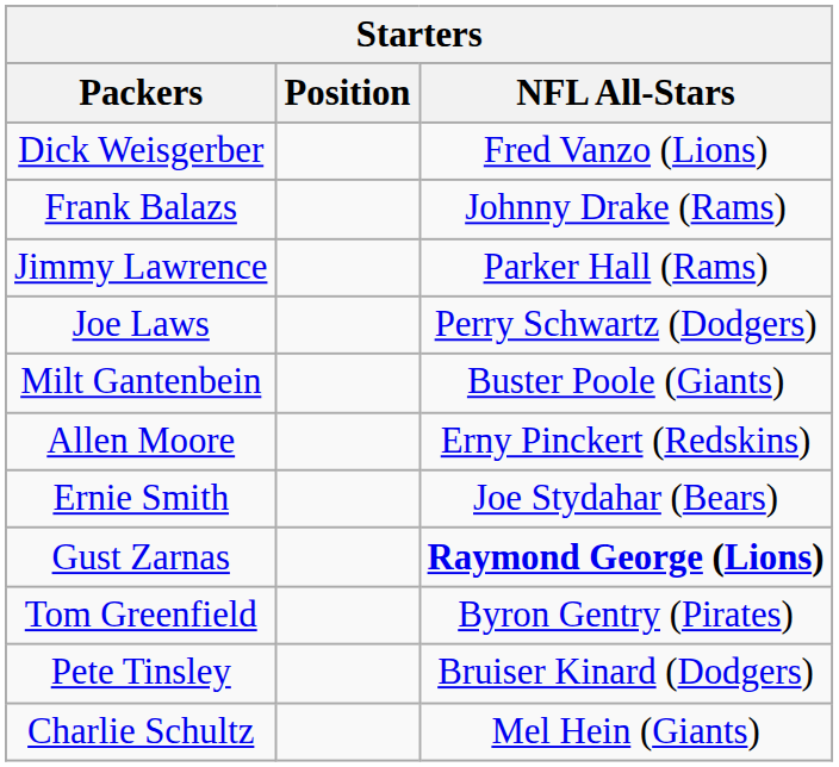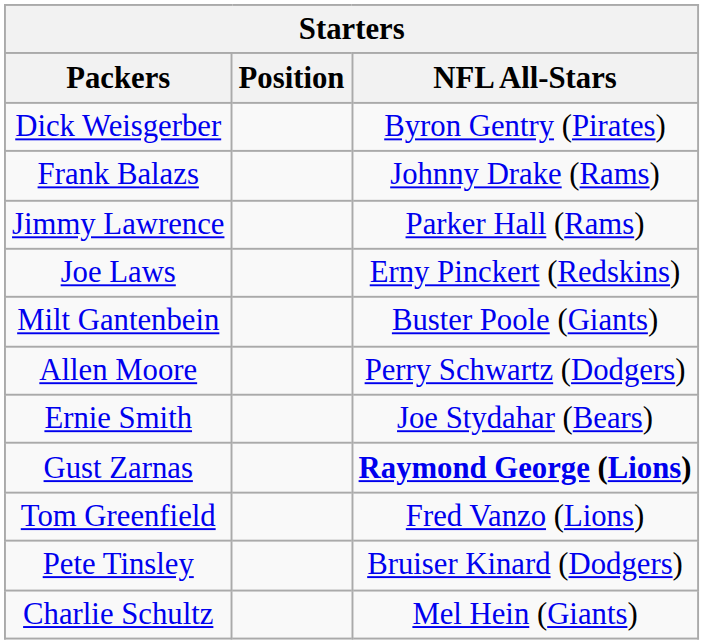Dick Weisgerber | NFL All-Stars: Fred Vanzo (Lions) -> Byron Gentry (Pirates)
Joe Laws | NFL All-Stars: Perry Schwartz (Dodgers) -> Erny Pinckert (Redskins)
Allen Moore | NFL All-Stars: Erny Pinckert (Redskins) -> Perry Schwartz (Dodgers)
Tom Greenfield | NFL All-Stars: Byron Gentry (Pirates) -> Fred Vanzo (Lions)
